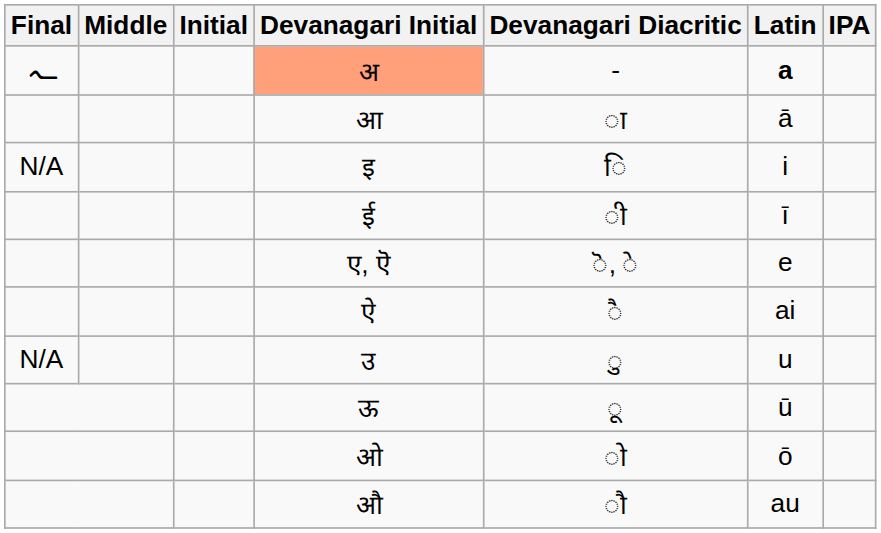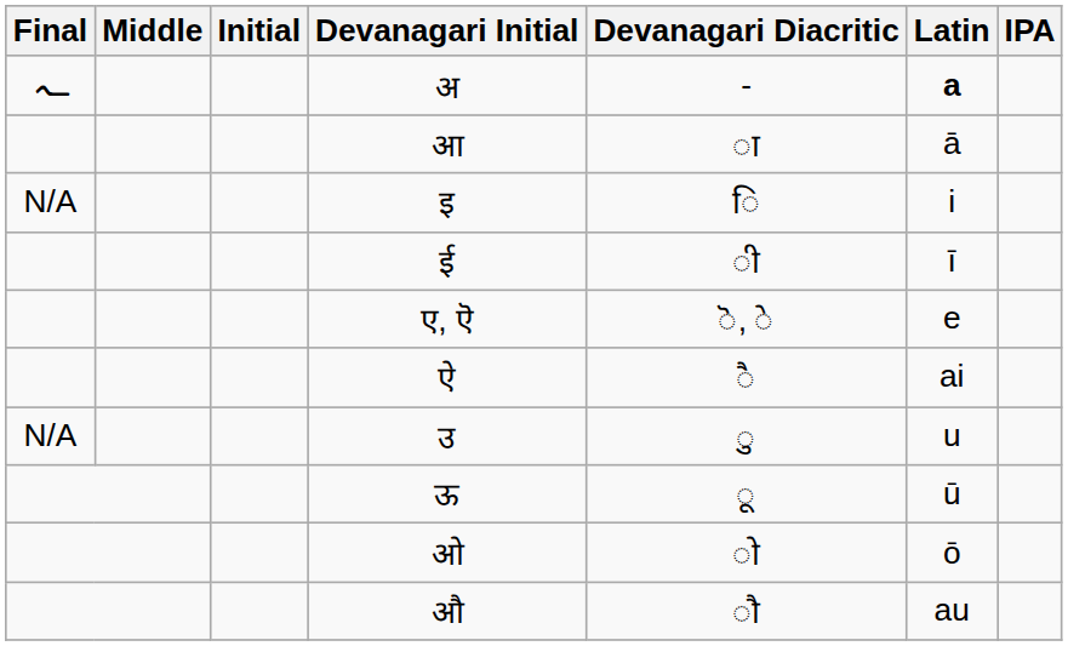ـہ | Devanagari Initial: lightsalmon background -> no background
